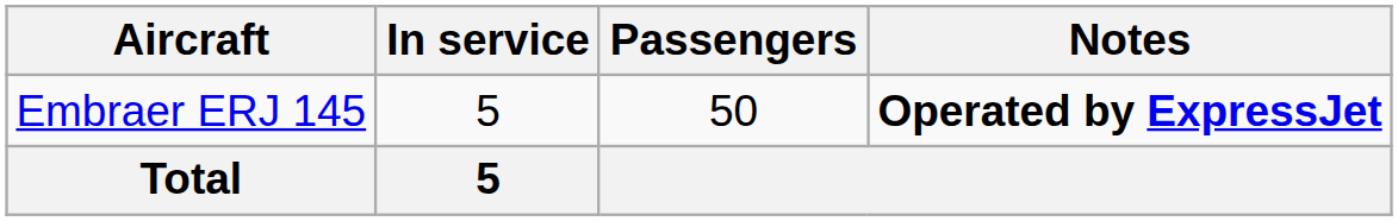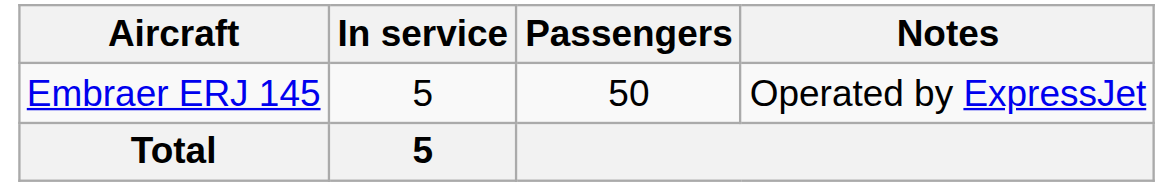Embraer ERJ 145 | Notes: bold -> normal
